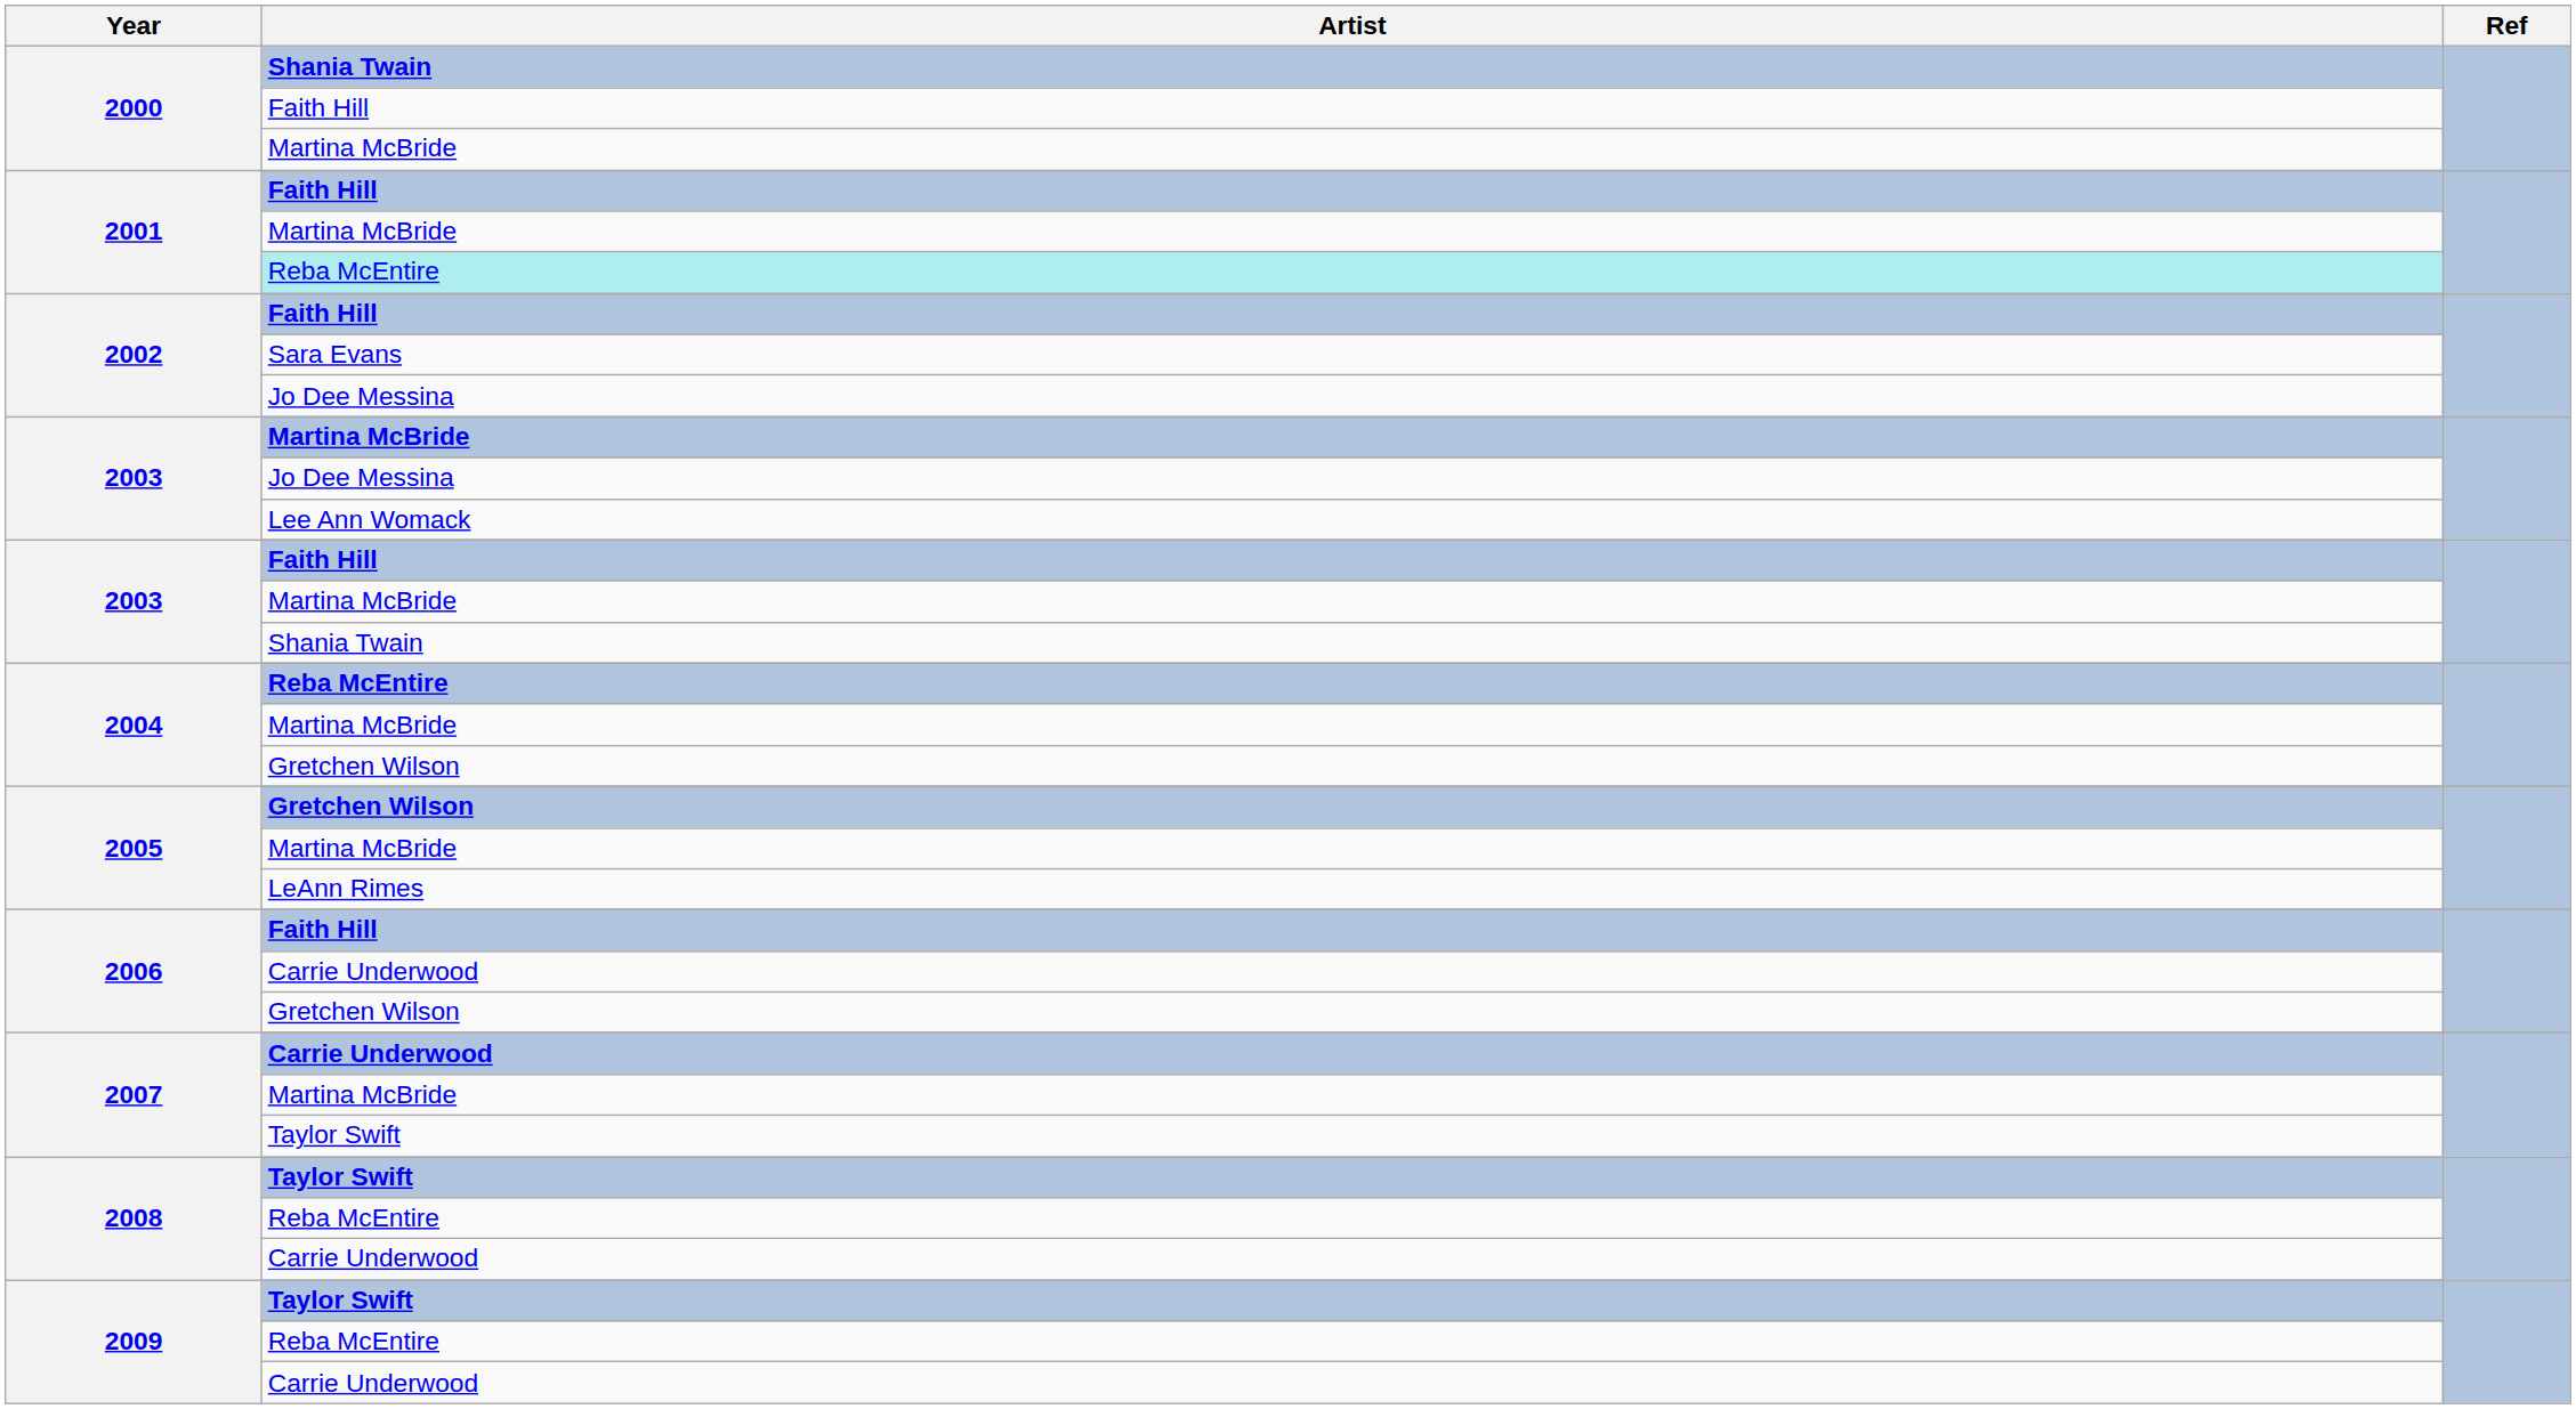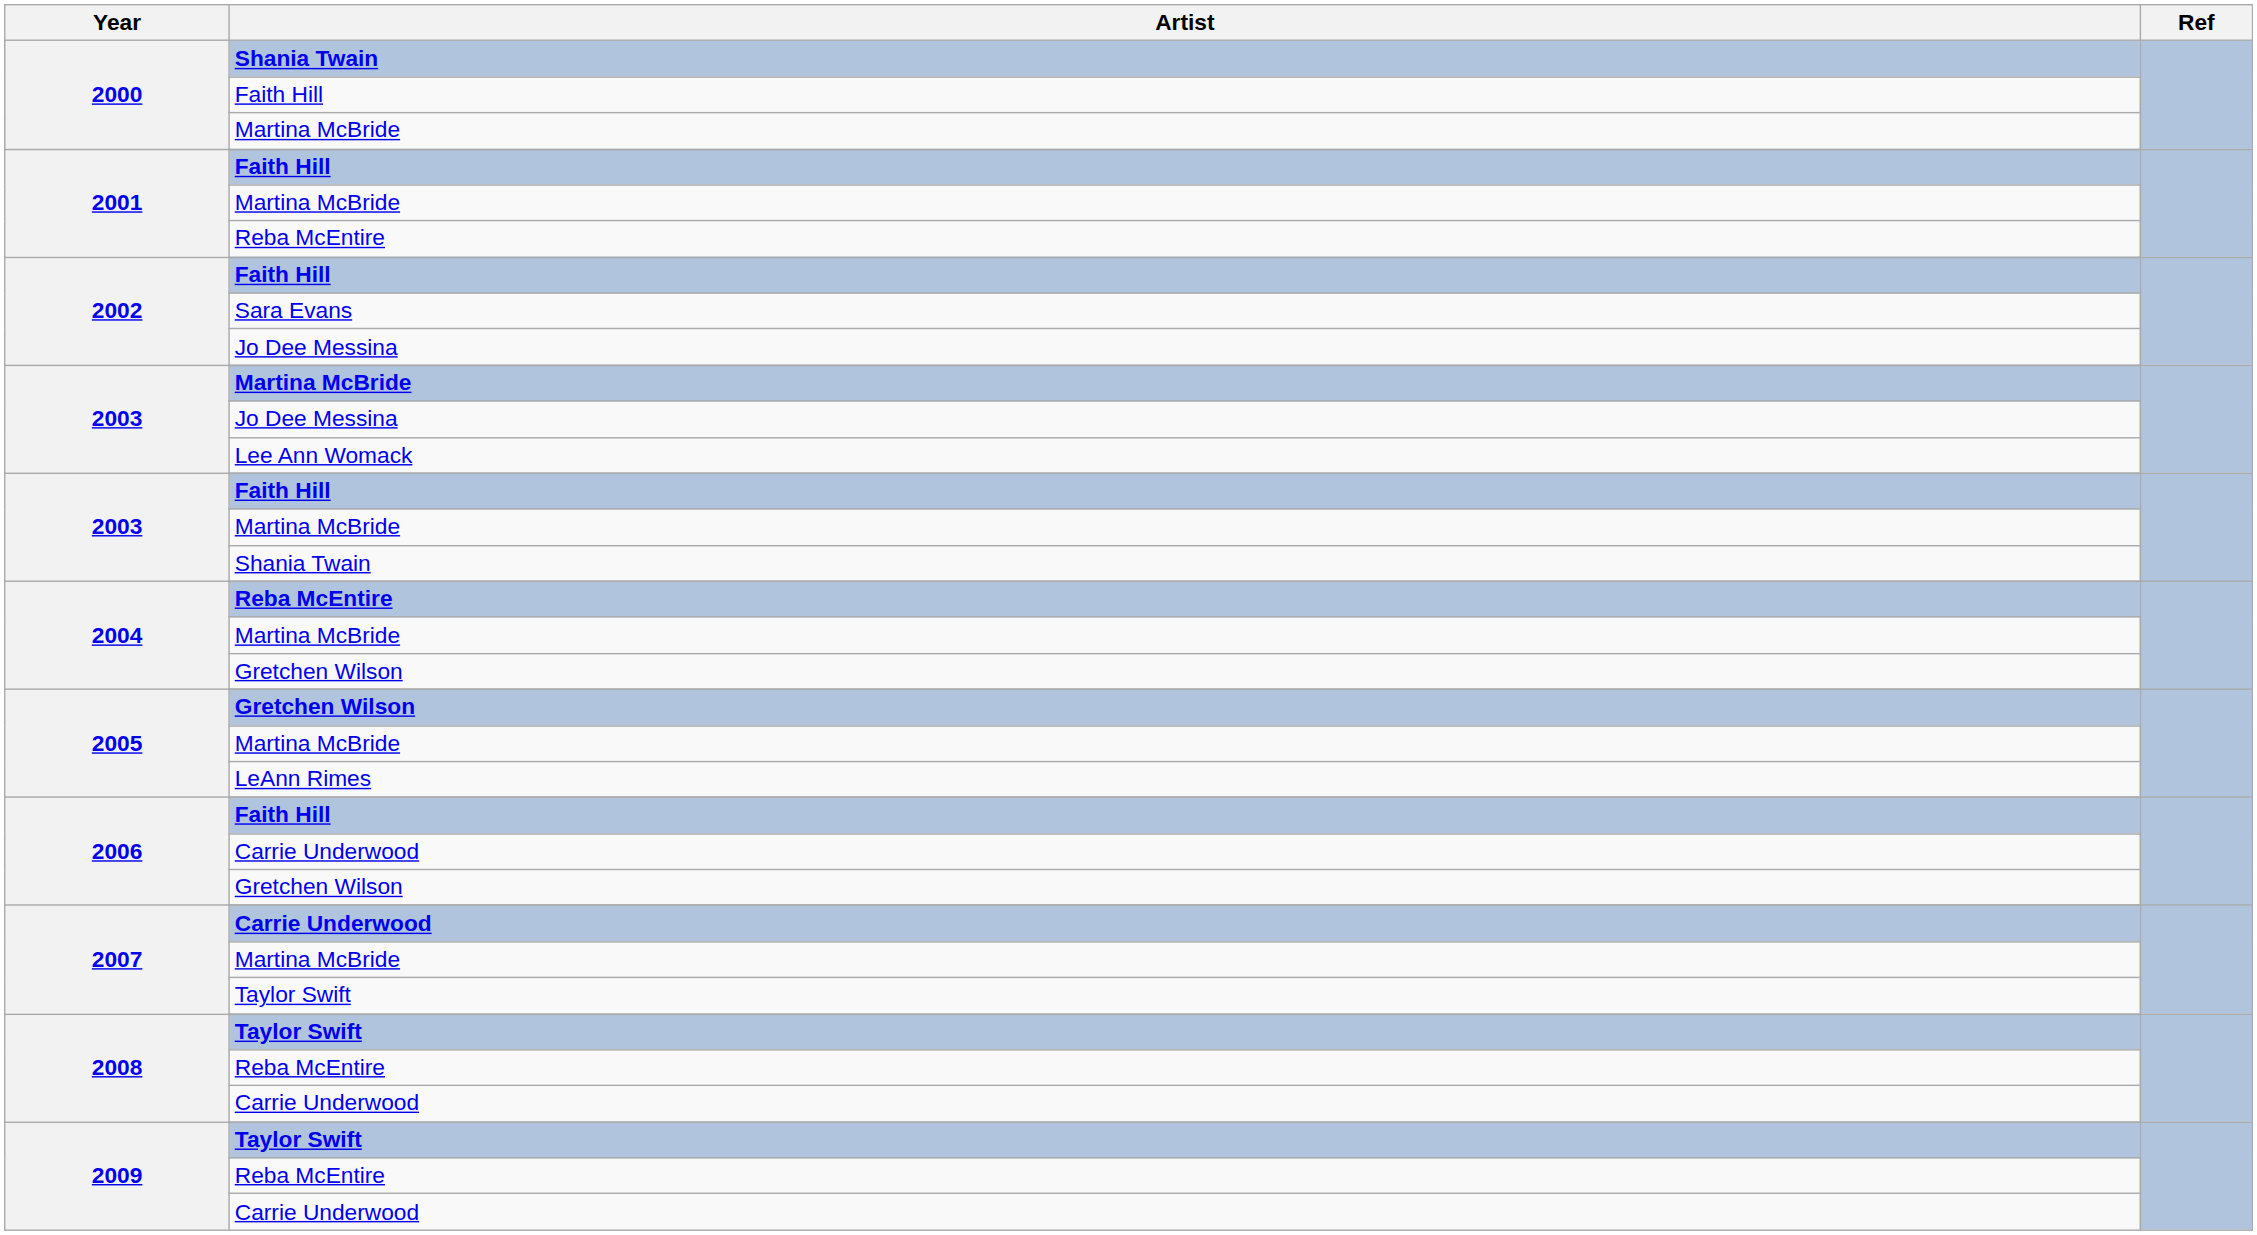2001 / Reba McEntire | Artist: paleturquoise background -> no background
